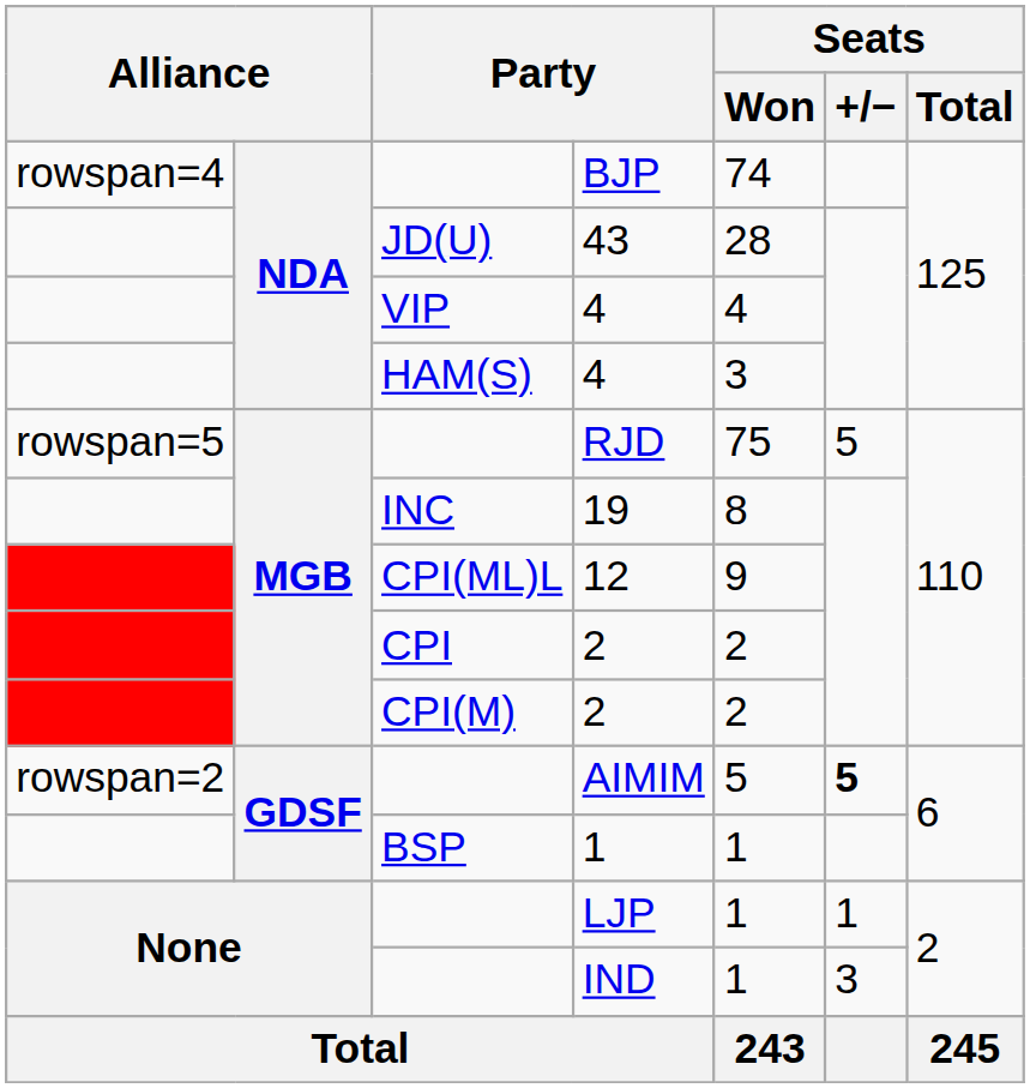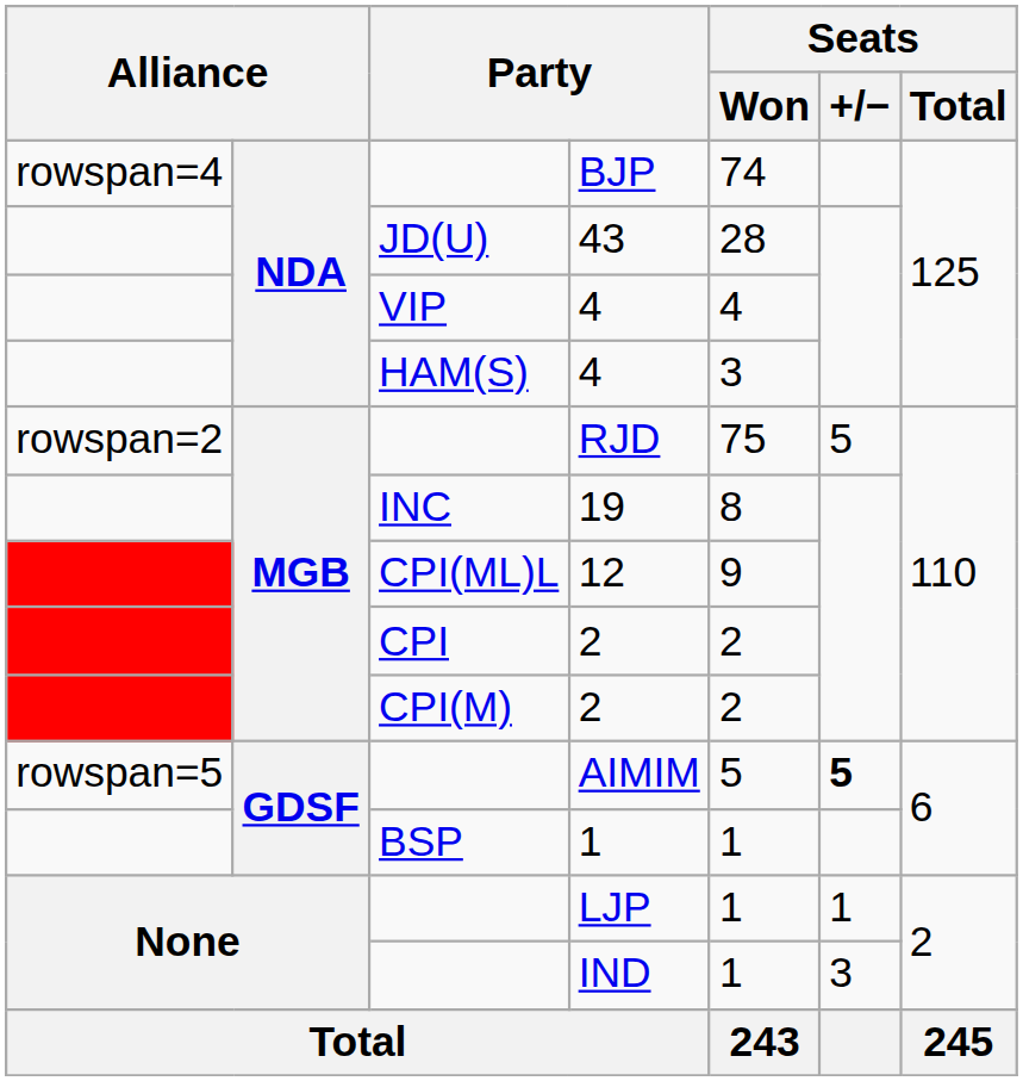RJD | column 1: rowspan=5 -> rowspan=2
AIMIM | column 1: rowspan=2 -> rowspan=5
